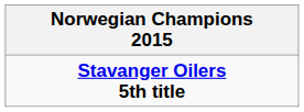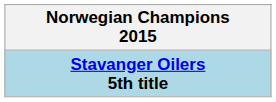row 2 | column 1: no background -> lightblue background
